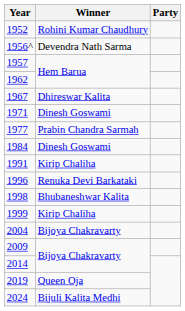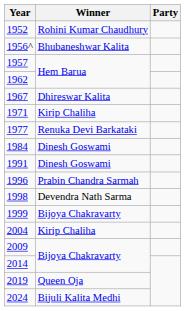1956^ | Winner: Devendra Nath Sarma -> Bhubaneshwar Kalita
1971 | Winner: Dinesh Goswami -> Kirip Chaliha
1977 | Winner: Prabin Chandra Sarmah -> Renuka Devi Barkataki
1991 | Winner: Kirip Chaliha -> Dinesh Goswami
1996 | Winner: Renuka Devi Barkataki -> Prabin Chandra Sarmah
1998 | Winner: Bhubaneshwar Kalita -> Devendra Nath Sarma
1999 | Winner: Kirip Chaliha -> Bijoya Chakravarty
2004 | Winner: Bijoya Chakravarty -> Kirip Chaliha
